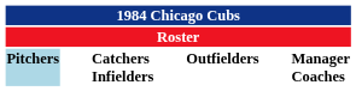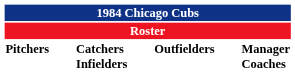Pitchers | column 1: lightblue background -> no background
